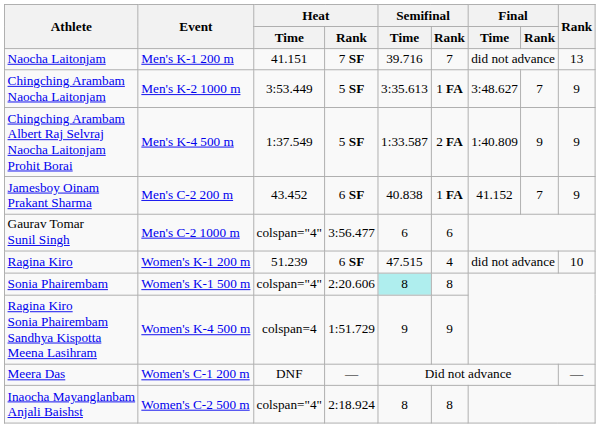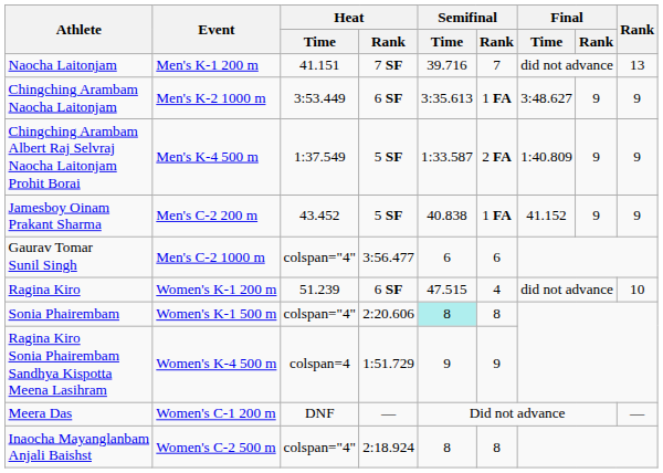Chingching Arambam Naocha Laitonjam | Heat / Rank: 5 SF -> 6 SF
Chingching Arambam Naocha Laitonjam | Final / Rank: 7 -> 9
Jamesboy Oinam Prakant Sharma | Heat / Rank: 6 SF -> 5 SF
Jamesboy Oinam Prakant Sharma | Final / Rank: 7 -> 9
